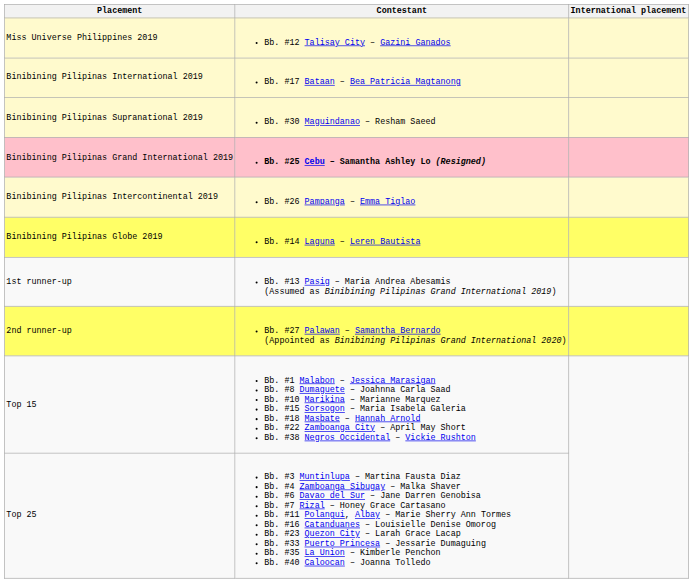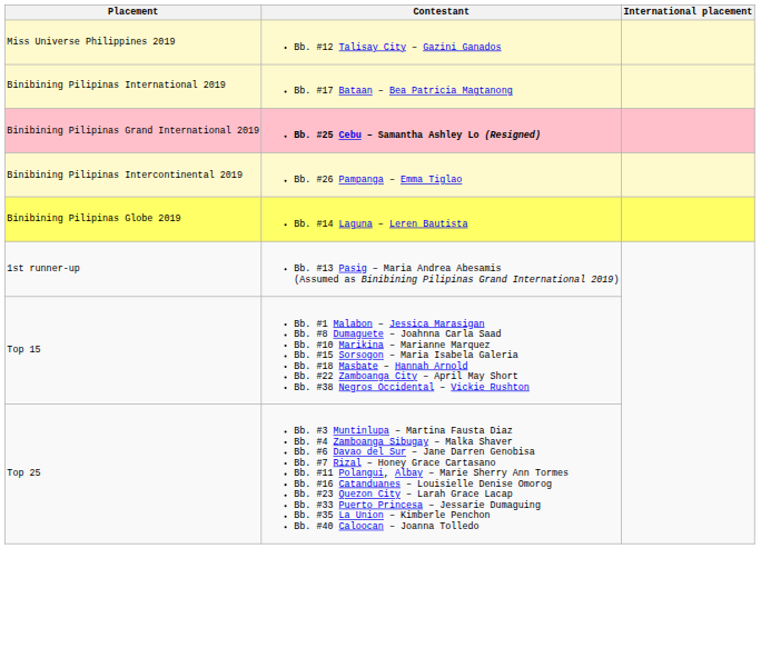- row: Binibining Pilipinas Supranational 2019 | Bb. #30 Maguindanao – Resham Saeed
- row: 2nd runner-up | Bb. #27 Palawan – Samantha Bernardo (Appointed as Binibining Pilipinas Grand International 2020)
